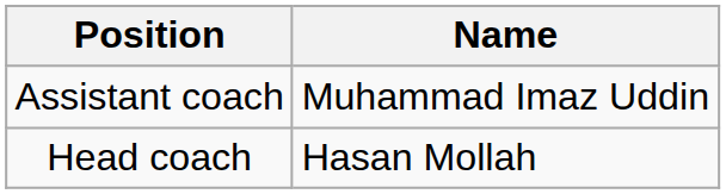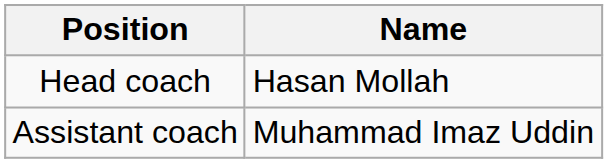rows swapped: Head coach <-> Assistant coach
